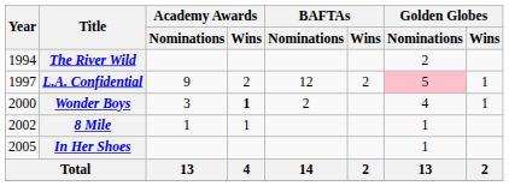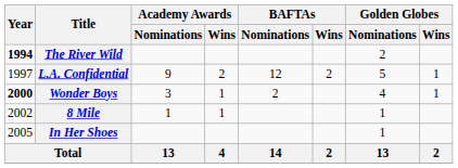The River Wild | Year: normal -> bold
L.A. Confidential | Golden Globes / Nominations: pink background -> no background
Wonder Boys | Year: normal -> bold
Wonder Boys | Academy Awards / Wins: bold -> normal
